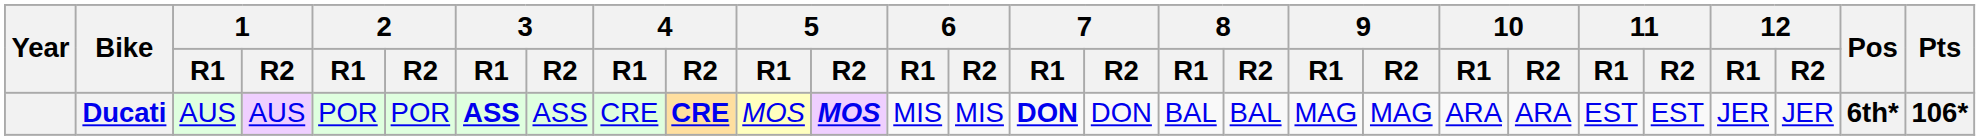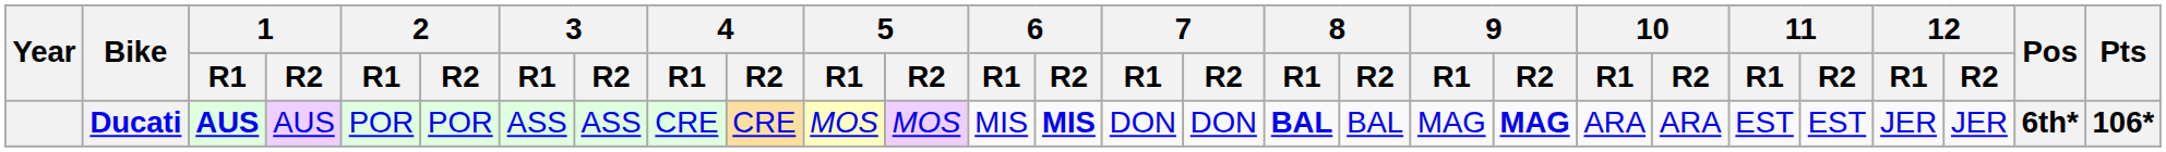Ducati | 1 / R1: normal -> bold
Ducati | 3 / R1: bold -> normal
Ducati | 4 / R2: bold -> normal
Ducati | 5 / R2: bold -> normal
Ducati | 6 / R2: normal -> bold
Ducati | 7 / R1: bold -> normal
Ducati | 8 / R1: normal -> bold
Ducati | 9 / R2: normal -> bold
